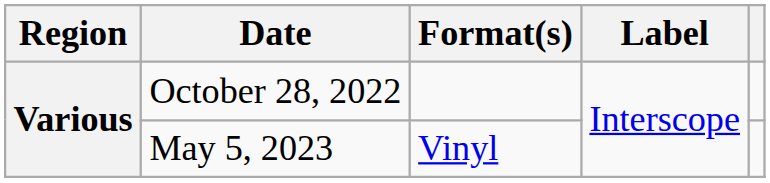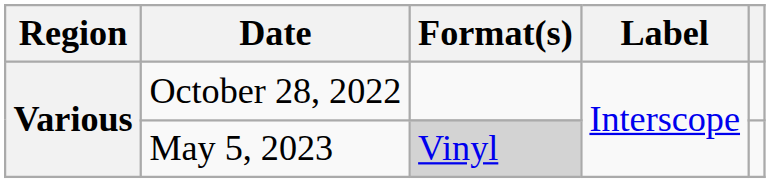May 5, 2023 | Format(s): no background -> lightgrey background
